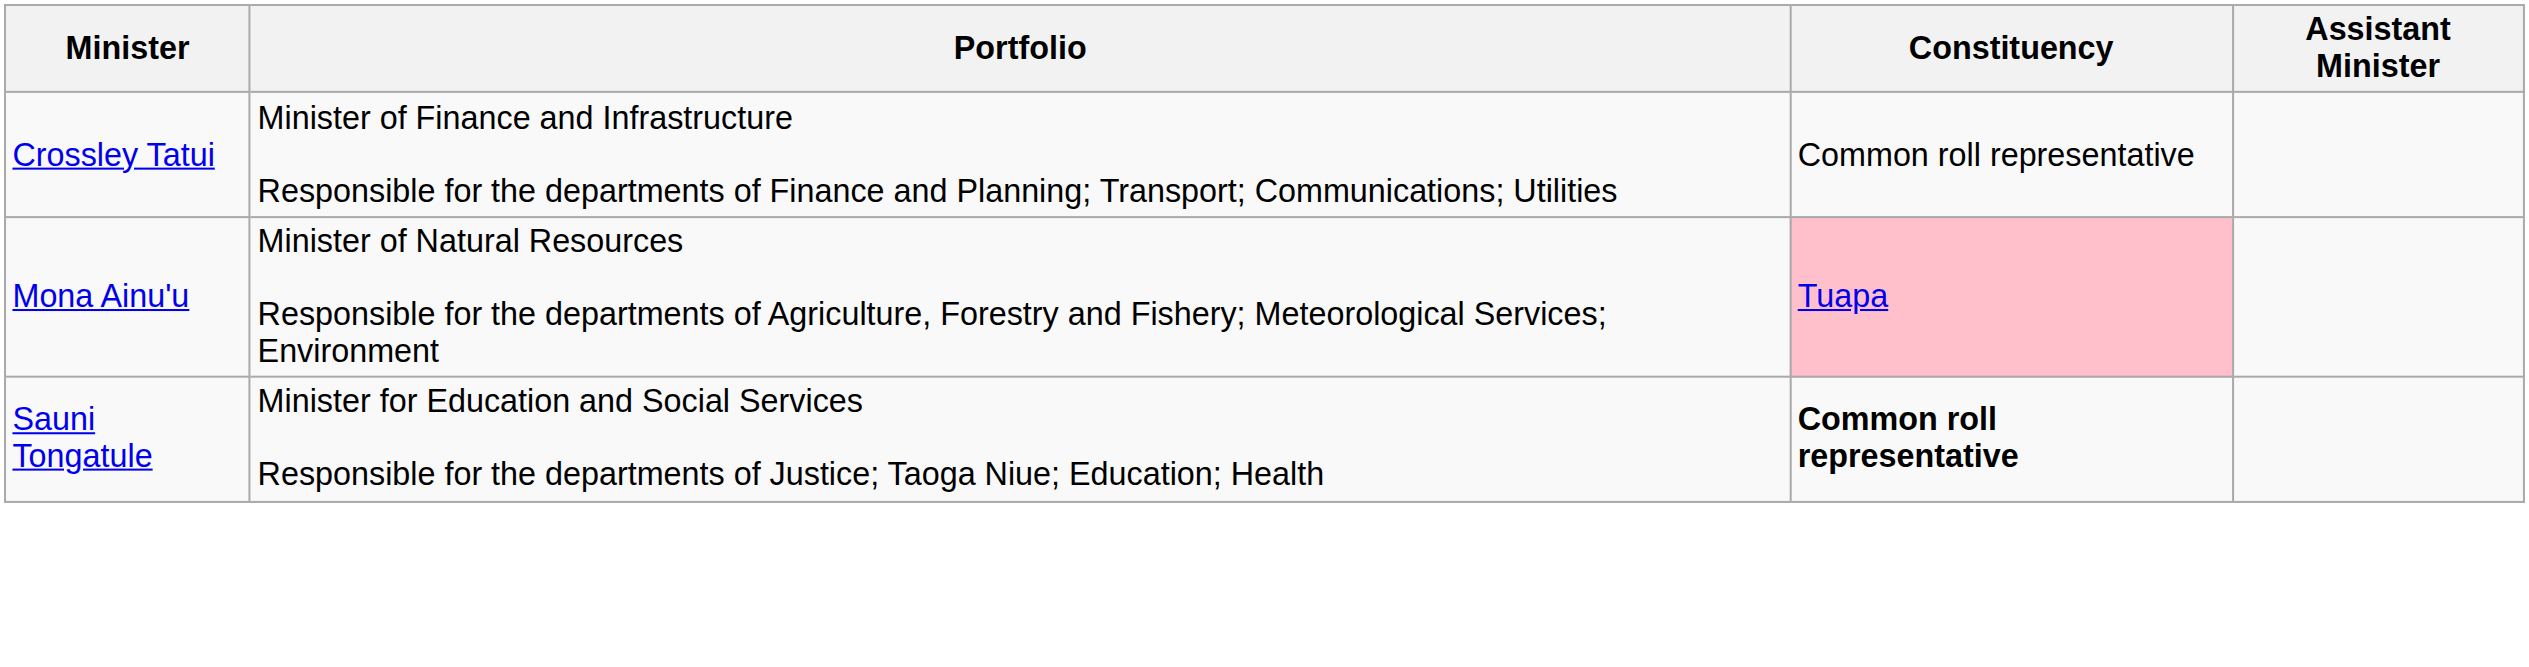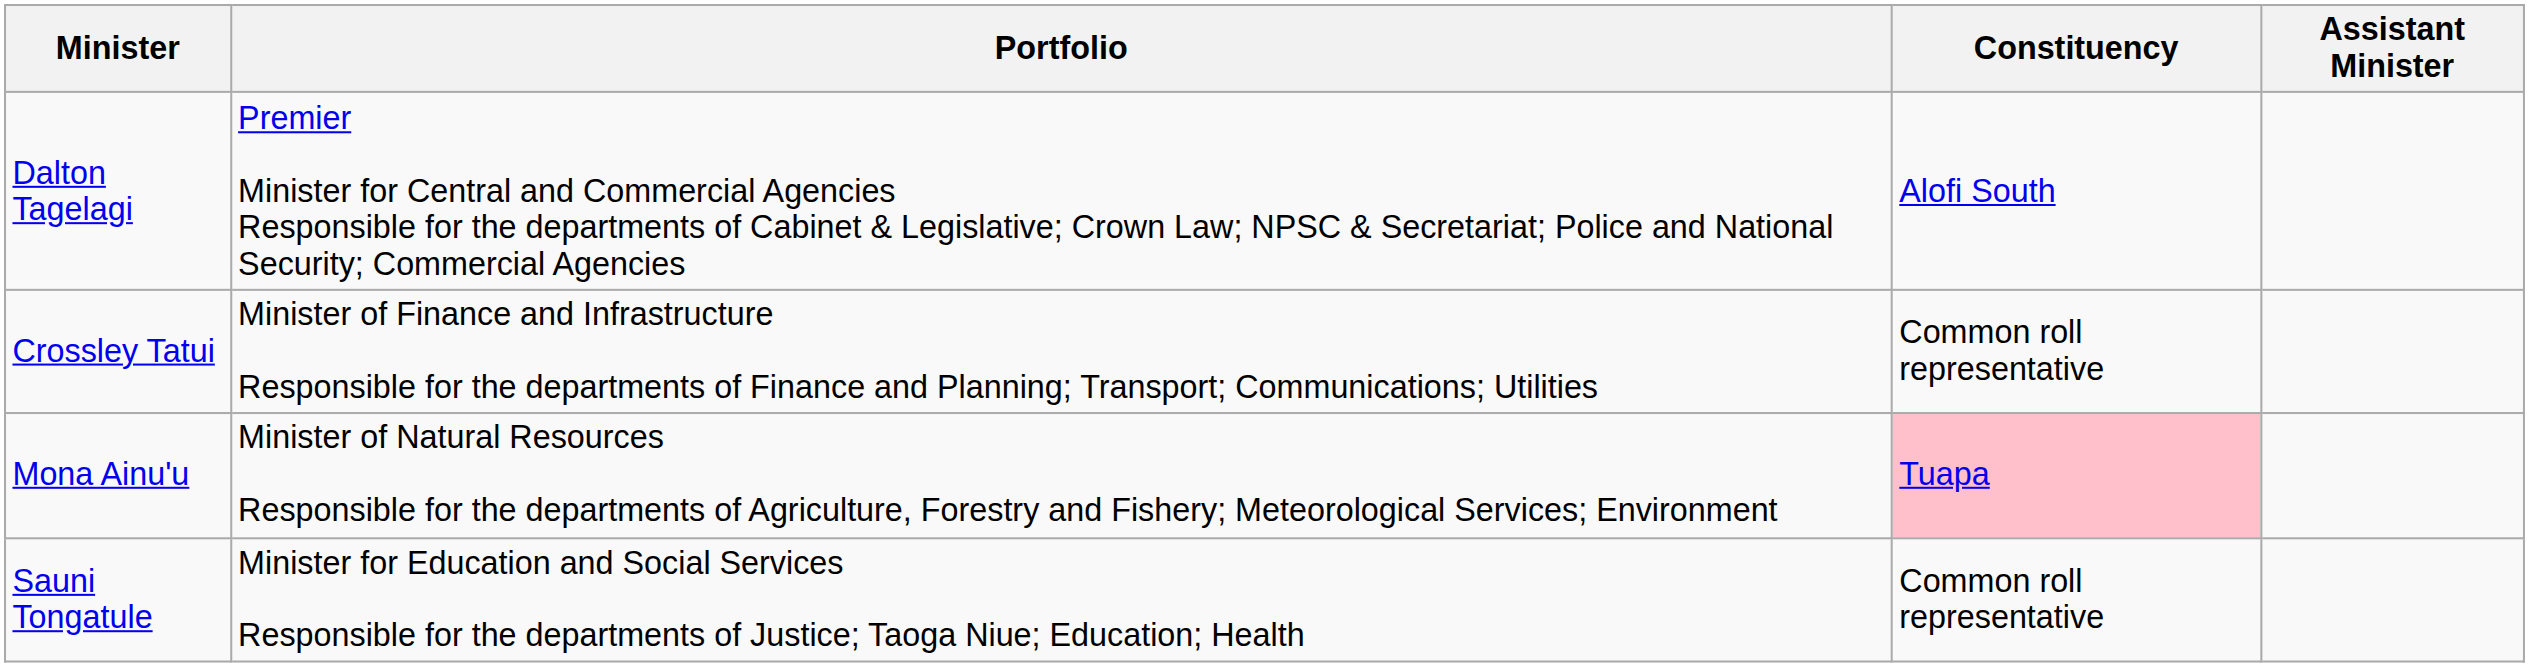+ row: Dalton Tagelagi | Premier Minister for Central and Commercial Agencies Responsible for the departments of Cabinet & Legislative; Crown Law; NPSC & Secretariat; Police and National Security; Commercial Agencies | Alofi South
Sauni Tongatule | Constituency: bold -> normal
